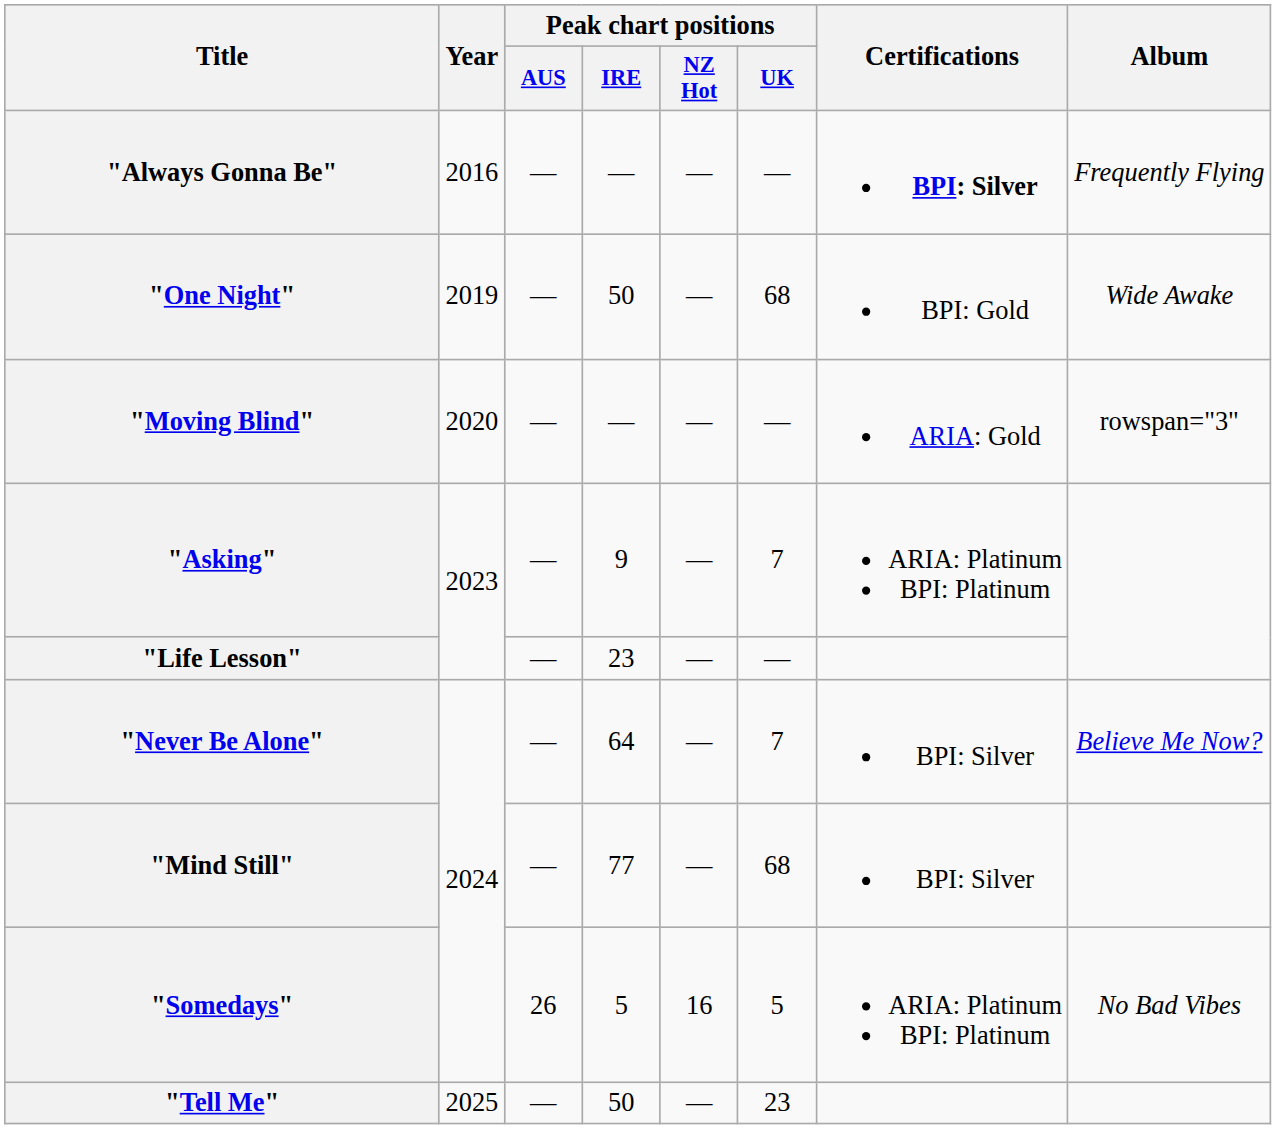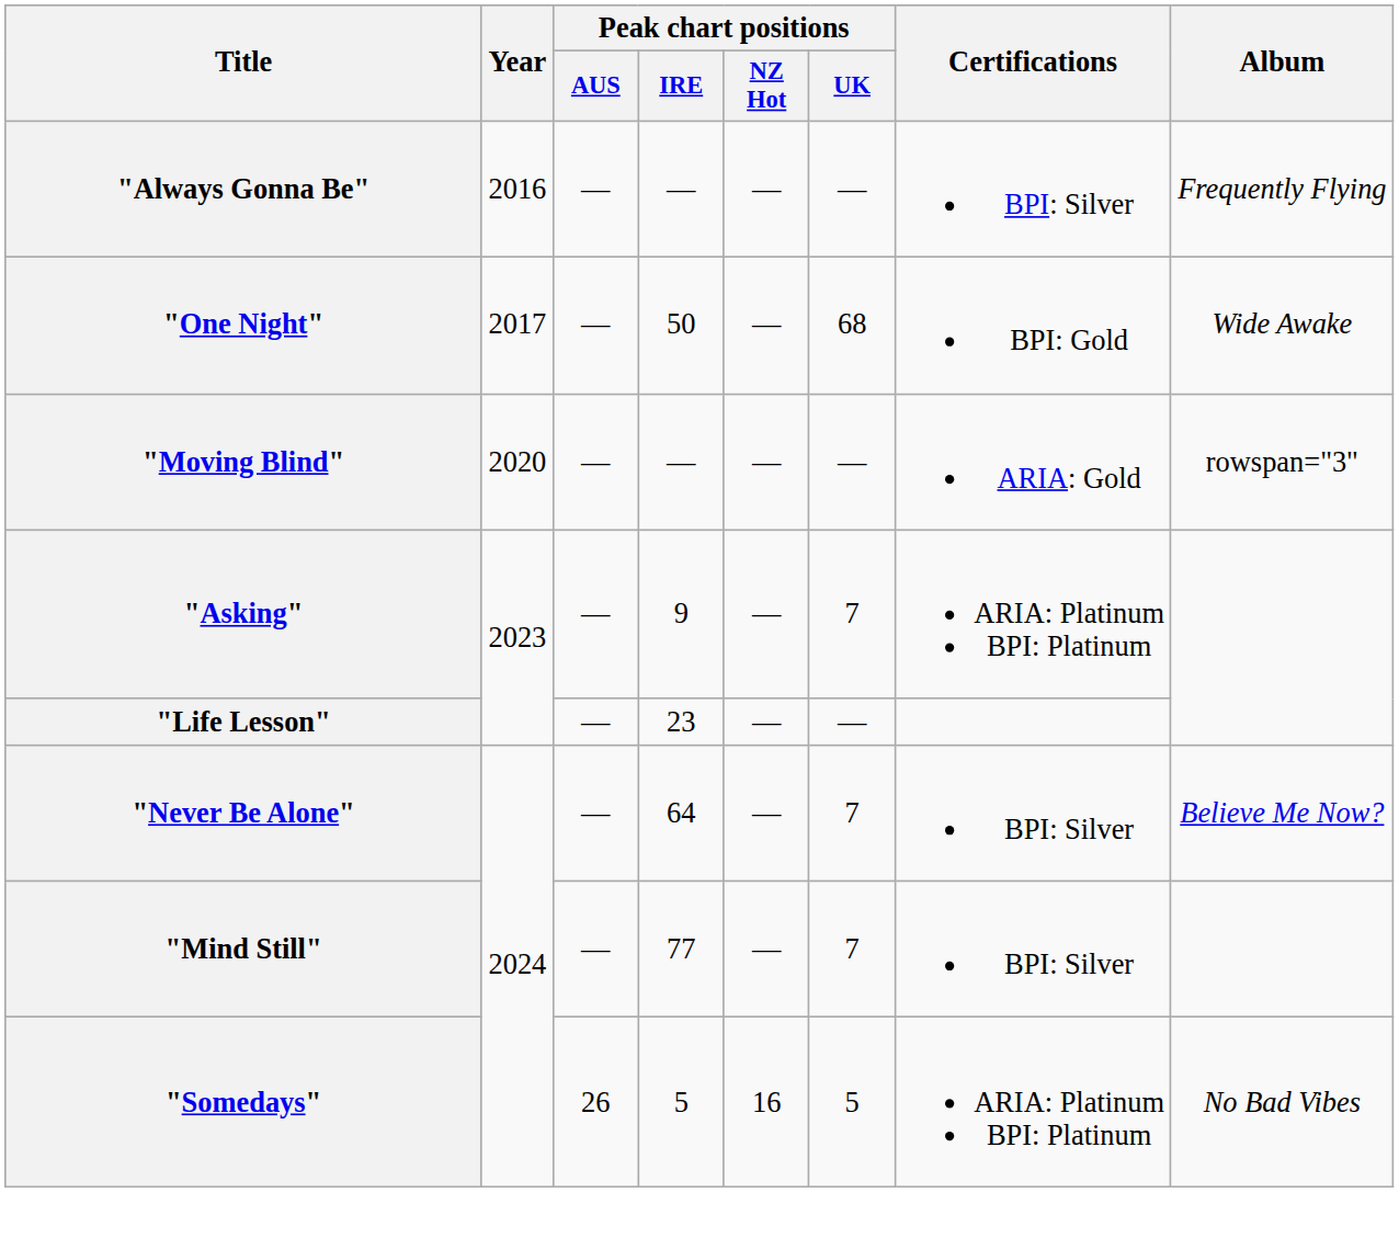"Always Gonna Be" | Certifications: bold -> normal
"One Night" | Year: 2019 -> 2017
"Mind Still" | Peak chart positions / UK: 68 -> 7
- row: "Tell Me" | 2025 | — | 50 | — | 23
